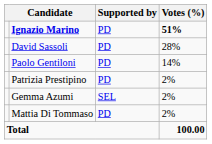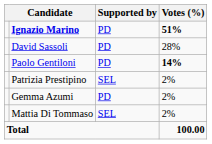Paolo Gentiloni | Votes (%): normal -> bold
Patrizia Prestipino | Supported by: PD -> SEL
Gemma Azumi | Supported by: SEL -> PD
Mattia Di Tommaso | Supported by: PD -> SEL
